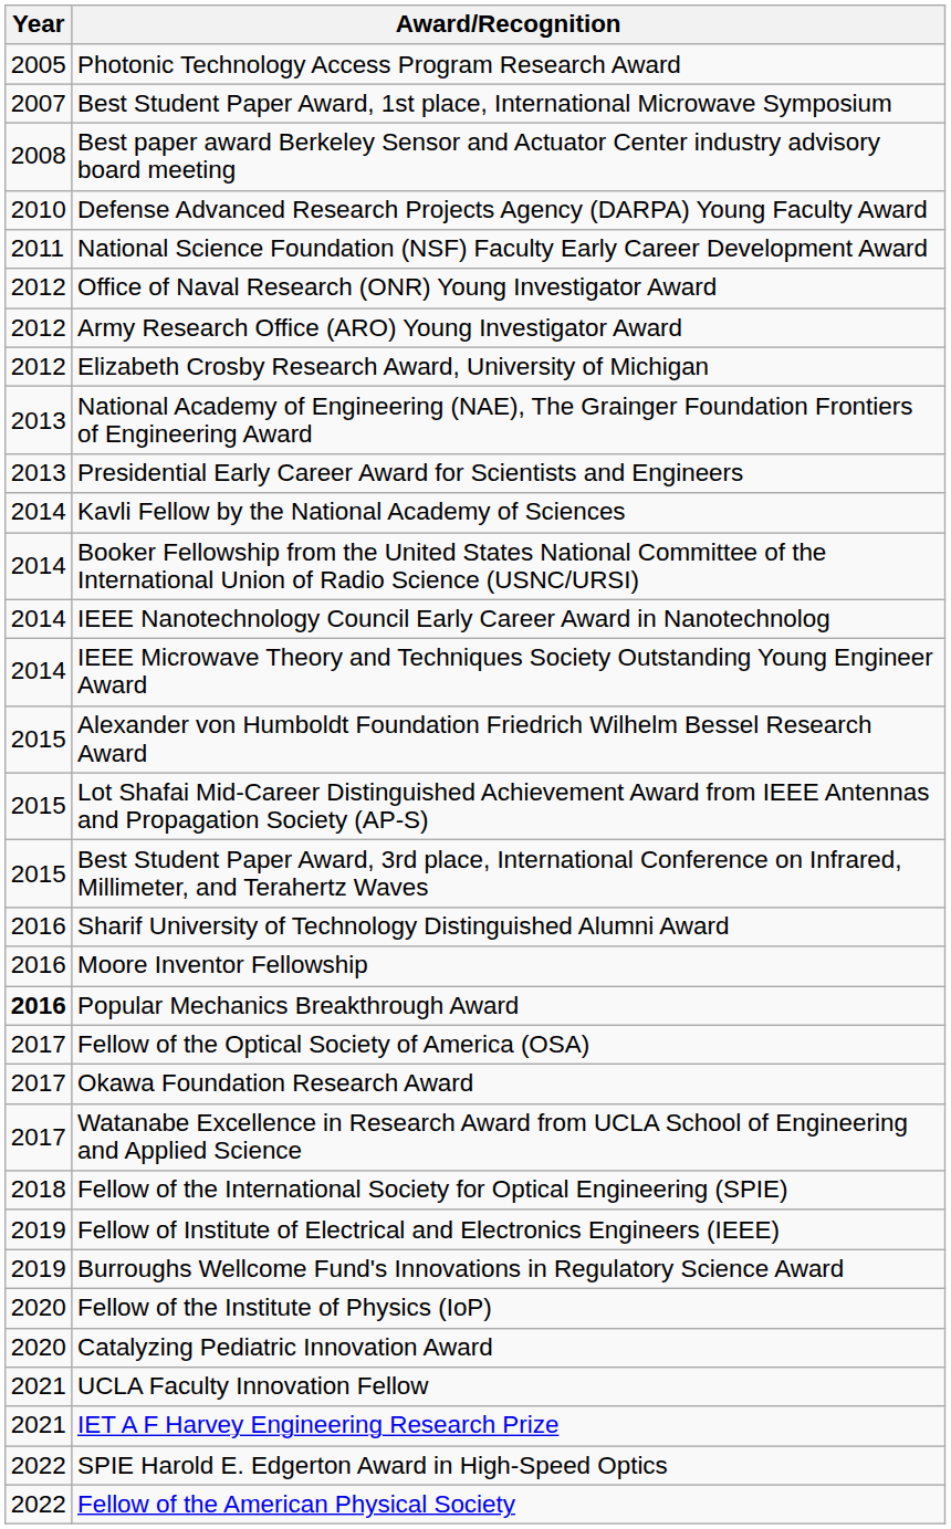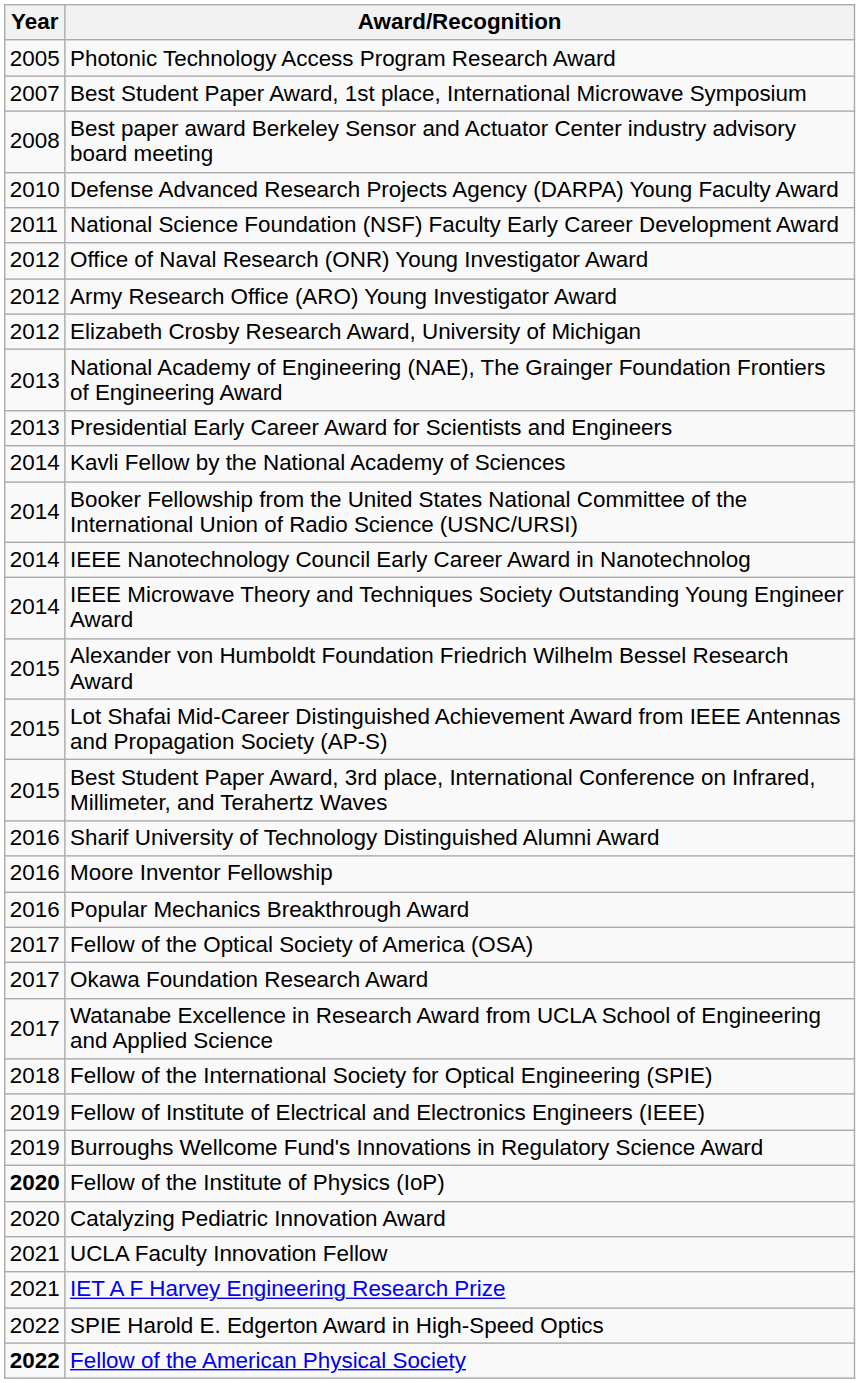Popular Mechanics Breakthrough Award | Year: bold -> normal
Fellow of the Institute of Physics (IoP) | Year: normal -> bold
Fellow of the American Physical Society | Year: normal -> bold
